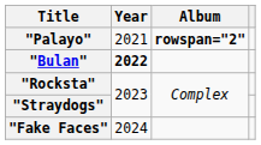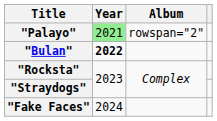"Palayo" | Year: no background -> lightgreen background
"Palayo" | Album: bold -> normal
